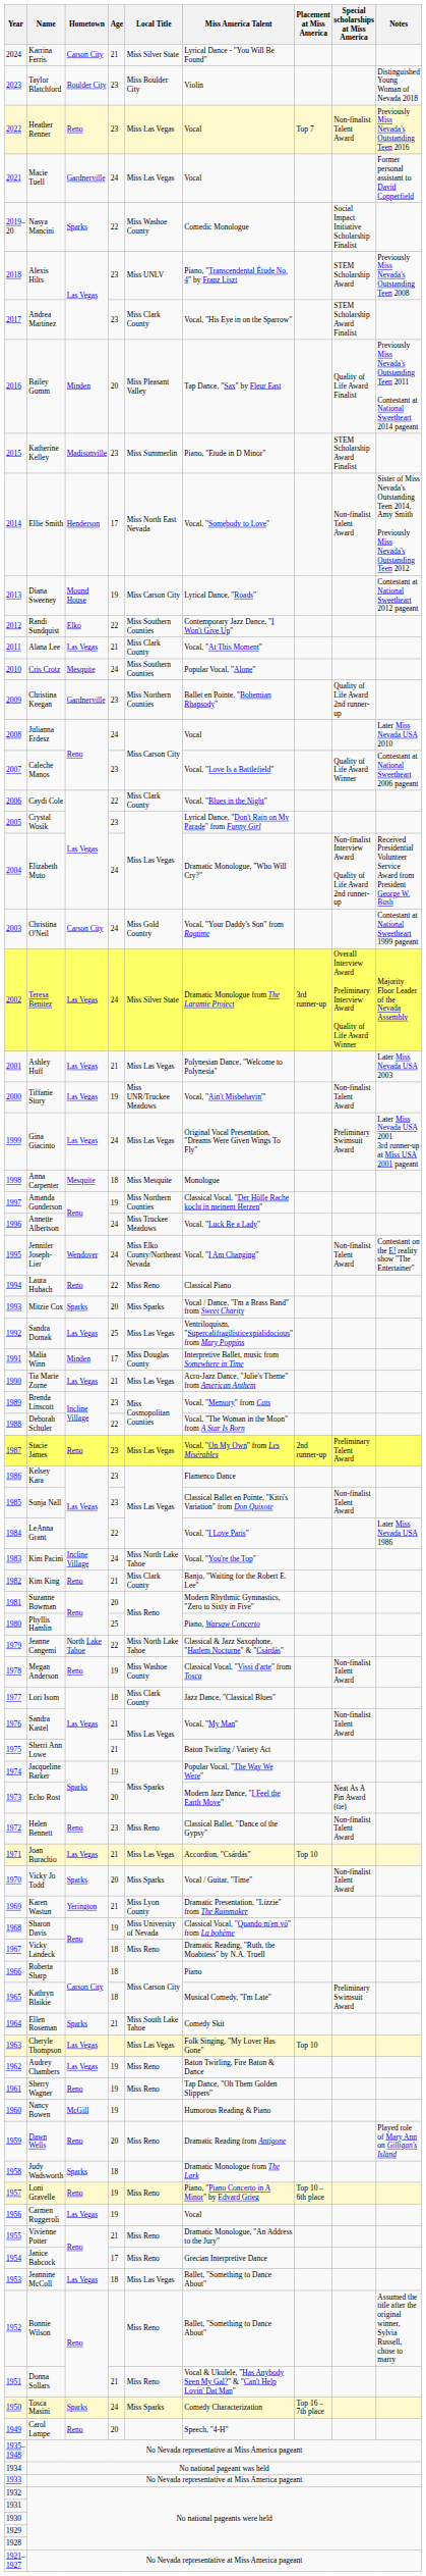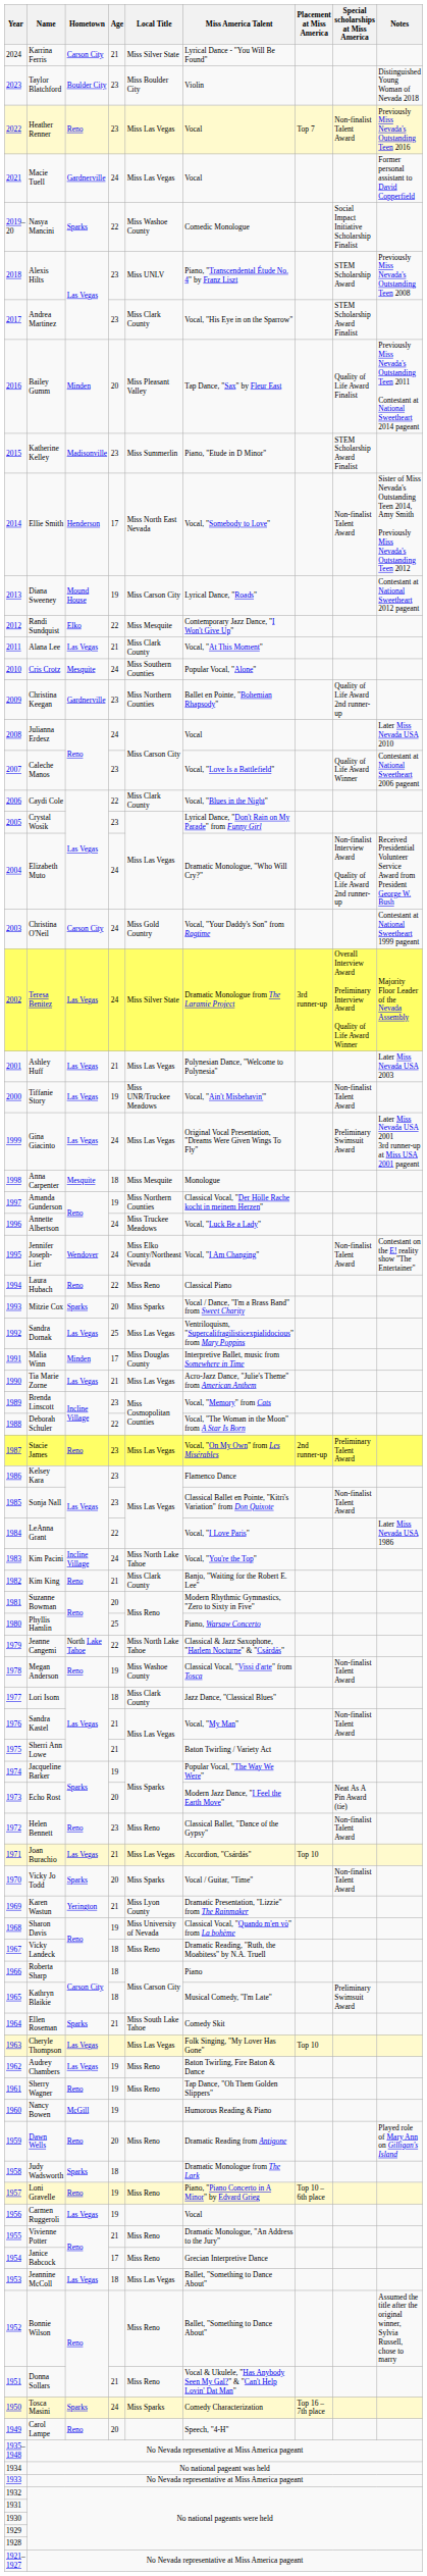Randi Sundquist | Local Title: Miss Southern Counties -> Miss Mesquite
